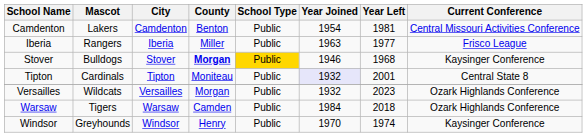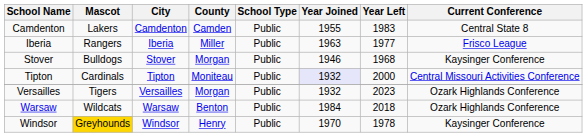row 2 | County: Benton -> Camden
row 2 | Year Joined: 1954 -> 1955
row 2 | Year Left: 1981 -> 1983
row 2 | Current Conference: Central Missouri Activities Conference -> Central State 8
row 4 | County: bold -> normal
row 4 | School Type: gold background -> no background
row 5 | Year Left: 2001 -> 2000
row 5 | Current Conference: Central State 8 -> Central Missouri Activities Conference
row 6 | Mascot: Wildcats -> Tigers
row 7 | Mascot: Tigers -> Wildcats
row 7 | County: Camden -> Benton
row 8 | Mascot: no background -> gold background
row 8 | Year Left: 1974 -> 1978
